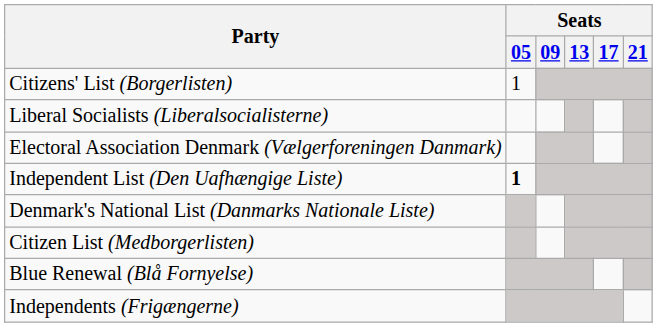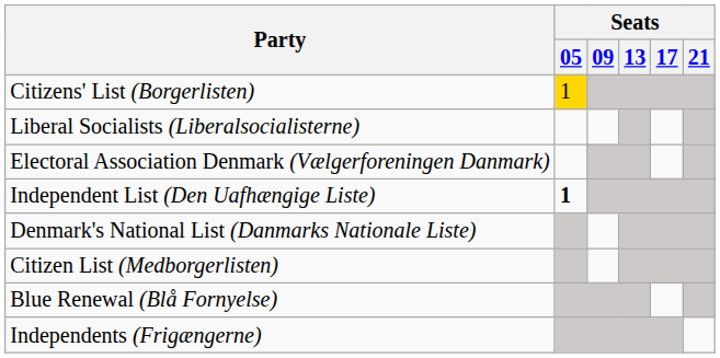Citizens' List (Borgerlisten) | Seats / 05: no background -> gold background
